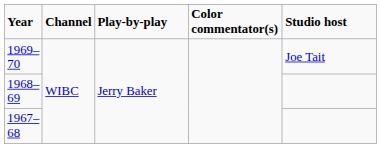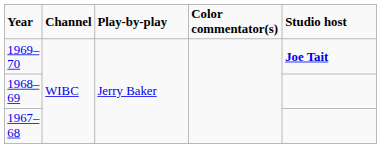1969–70 | Studio host: normal -> bold
